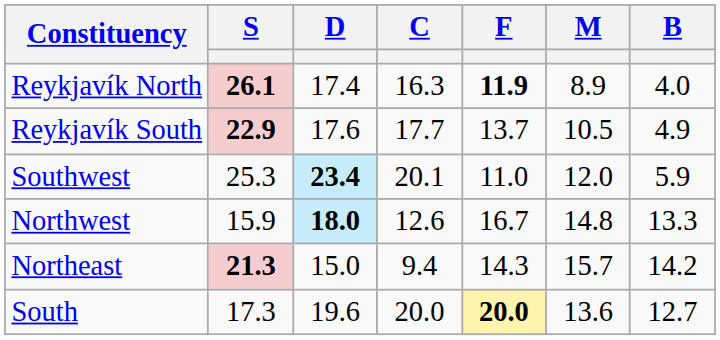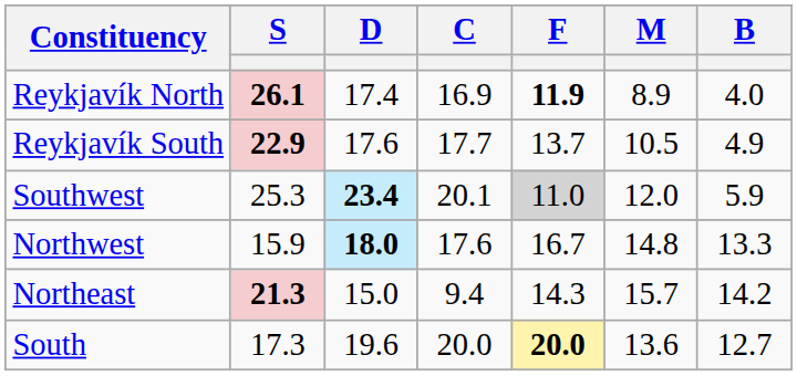Reykjavík North | C: 16.3 -> 16.9
Southwest | F: no background -> lightgrey background
Northwest | C: 12.6 -> 17.6
